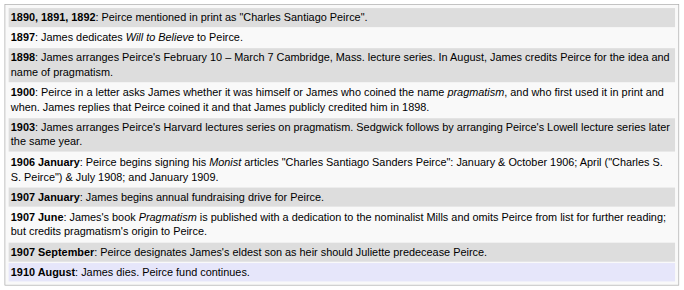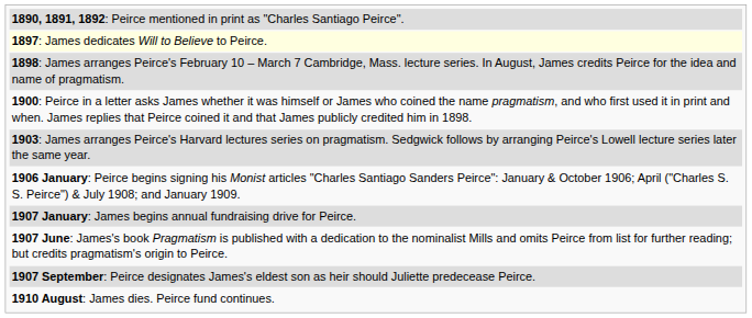row 2 | column 1: no background -> lightyellow background
row 10 | column 1: lavender background -> no background
